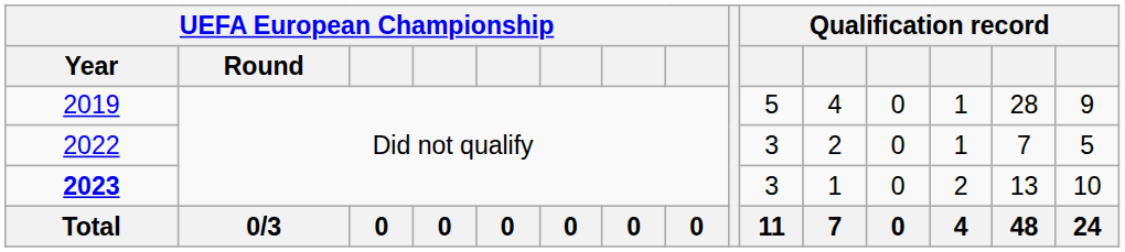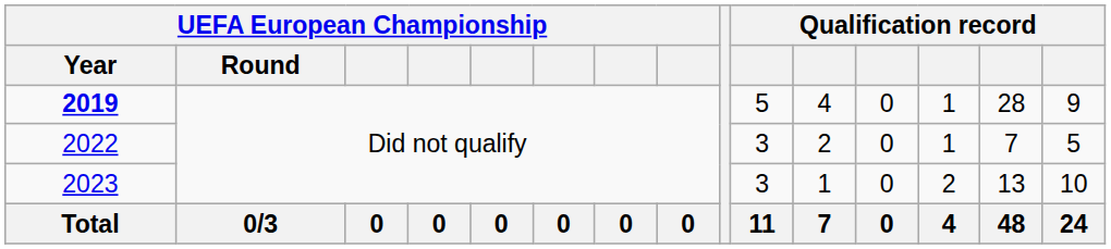2019 | UEFA European Championship / Year: normal -> bold
2023 | UEFA European Championship / Year: bold -> normal
